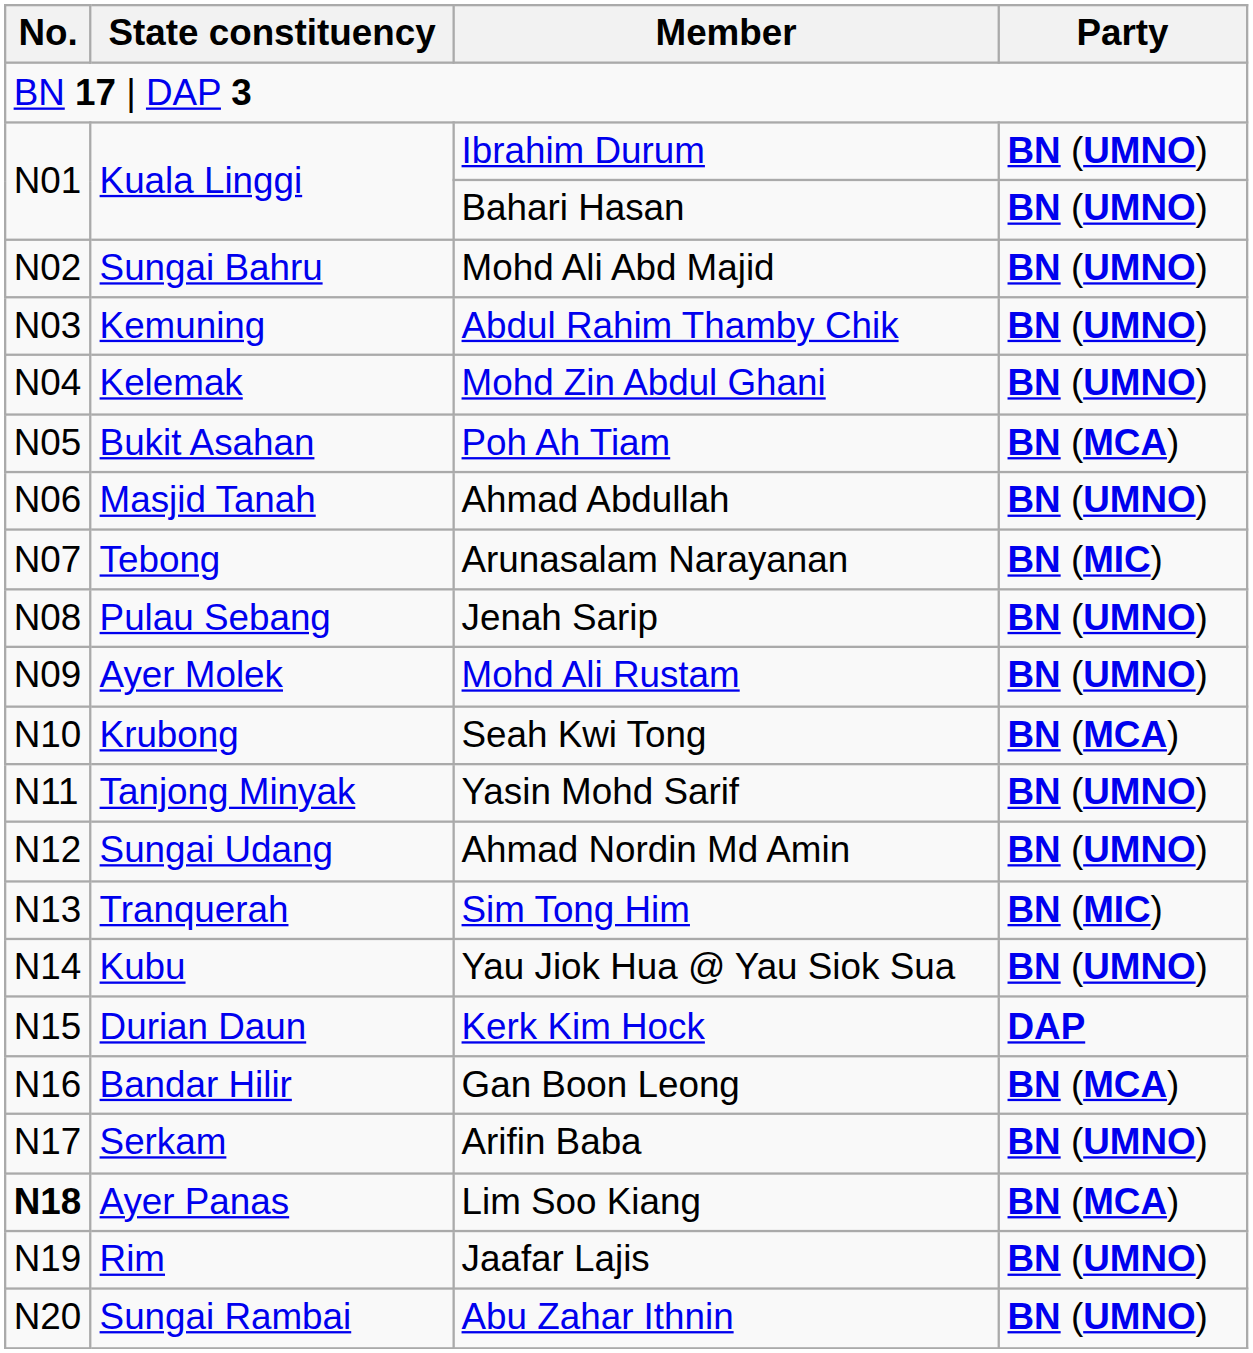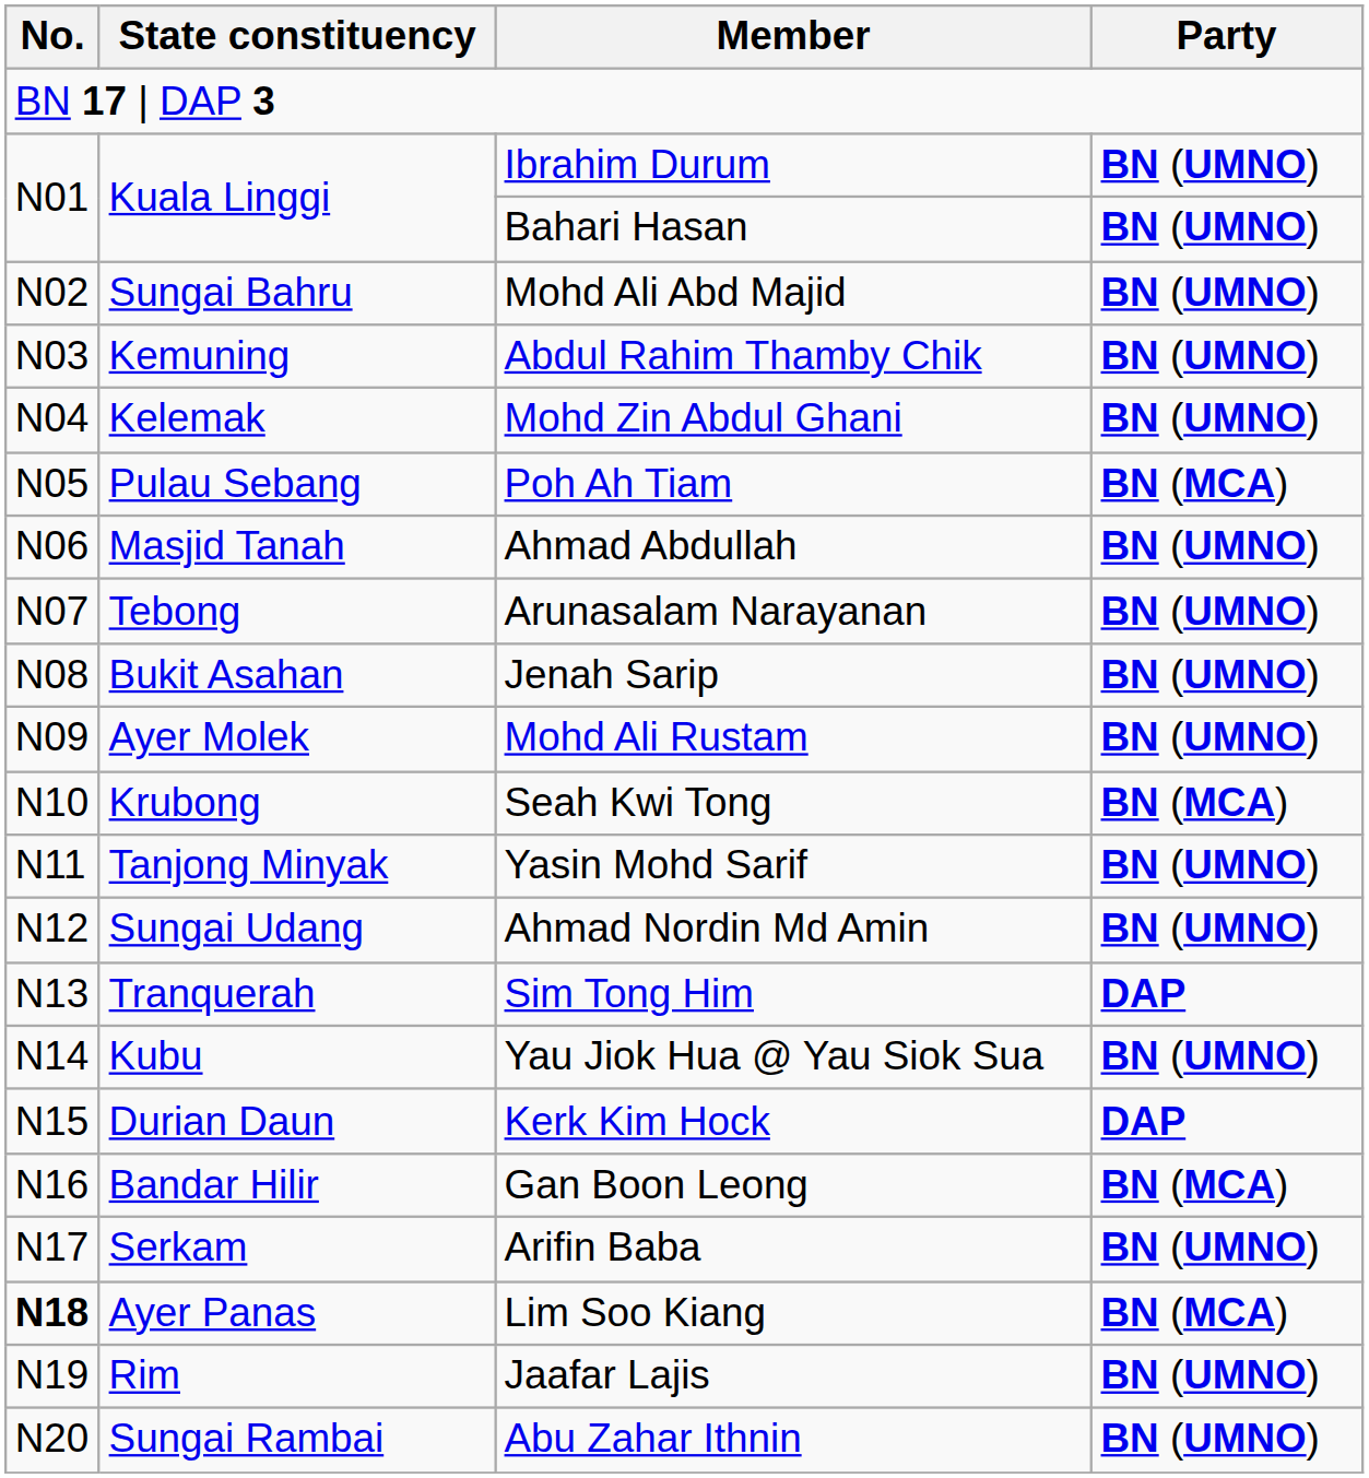Poh Ah Tiam | State constituency: Bukit Asahan -> Pulau Sebang
Arunasalam Narayanan | Party: BN (MIC) -> BN (UMNO)
Jenah Sarip | State constituency: Pulau Sebang -> Bukit Asahan
Sim Tong Him | Party: BN (MIC) -> DAP
